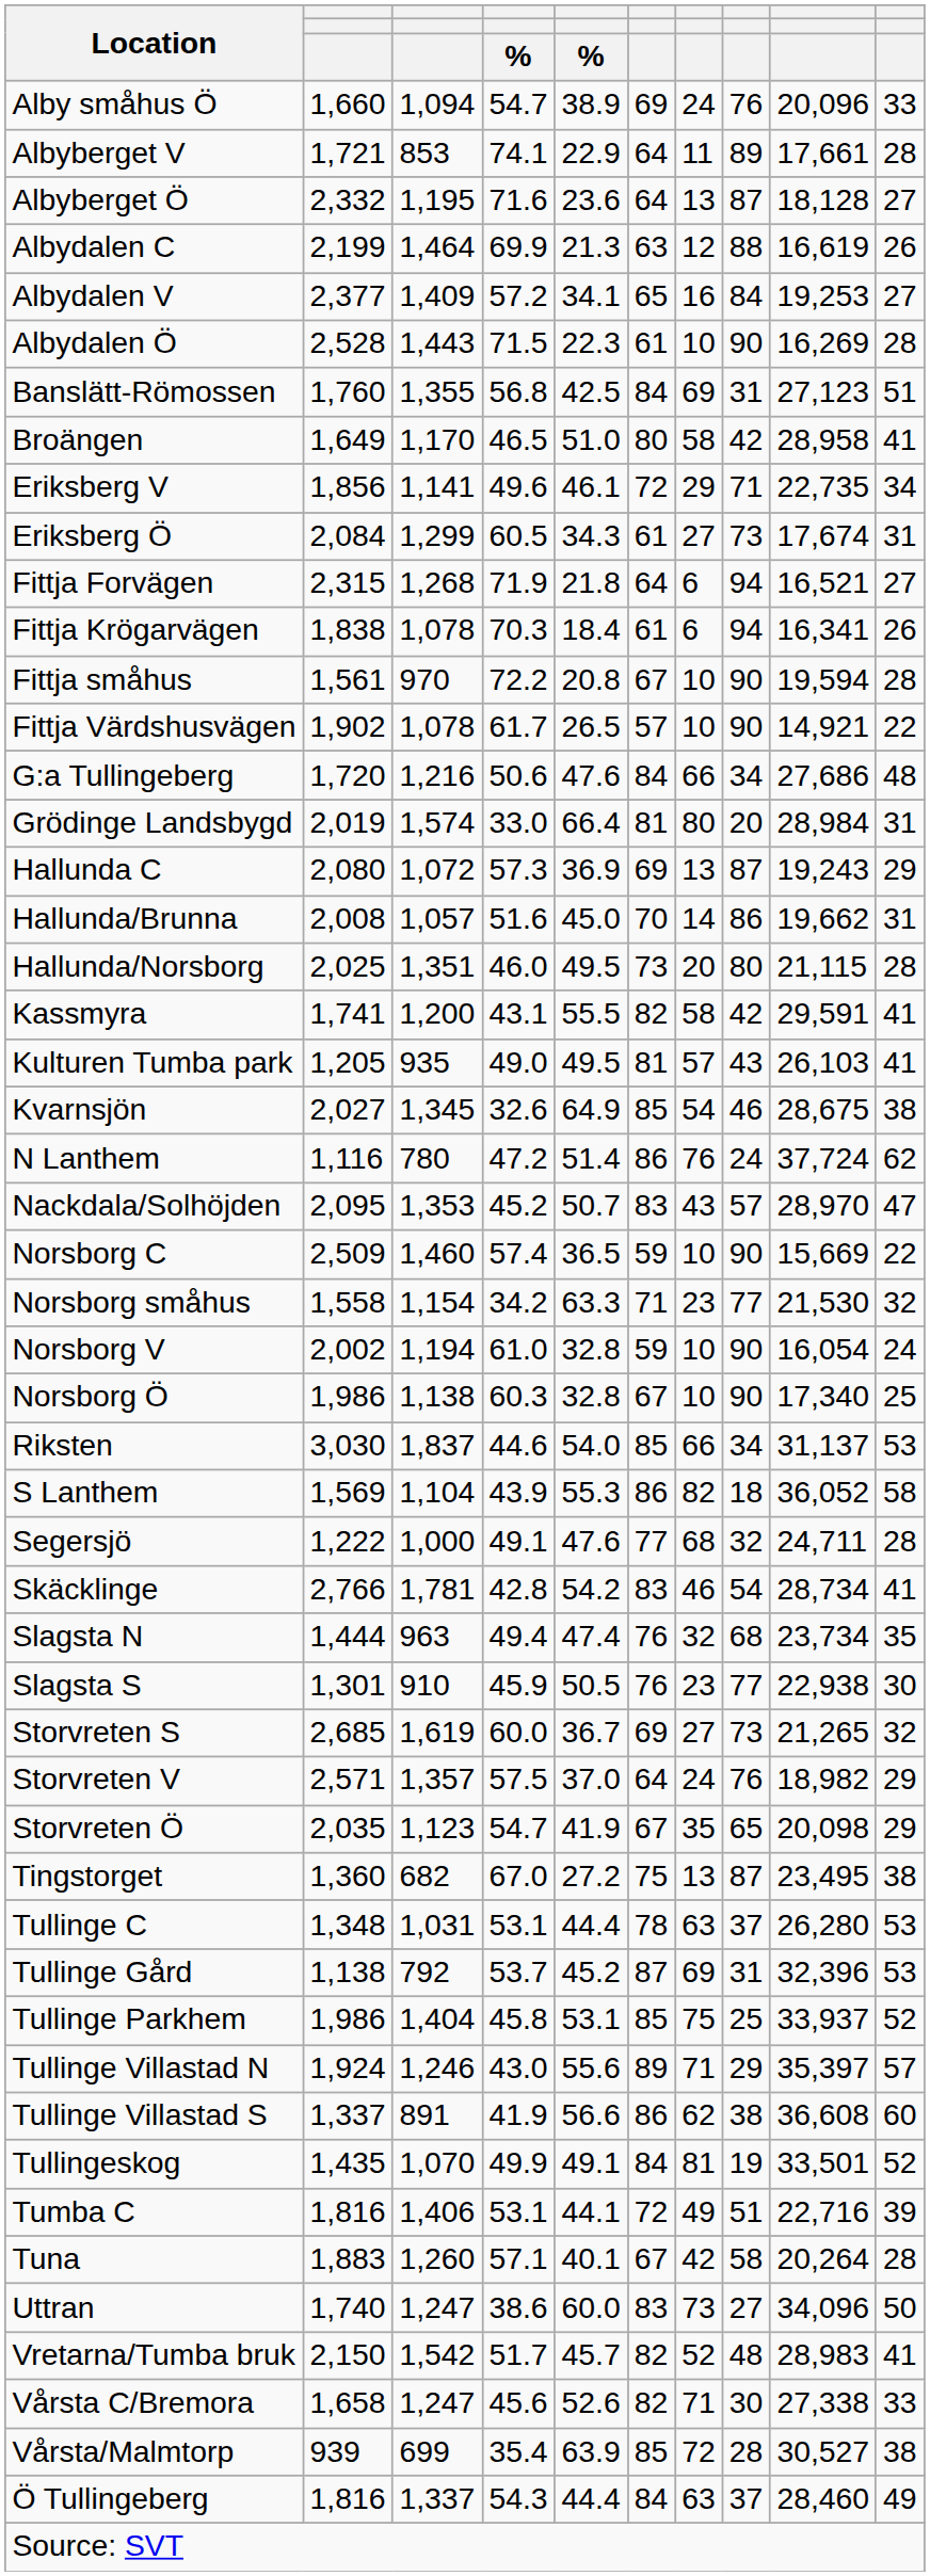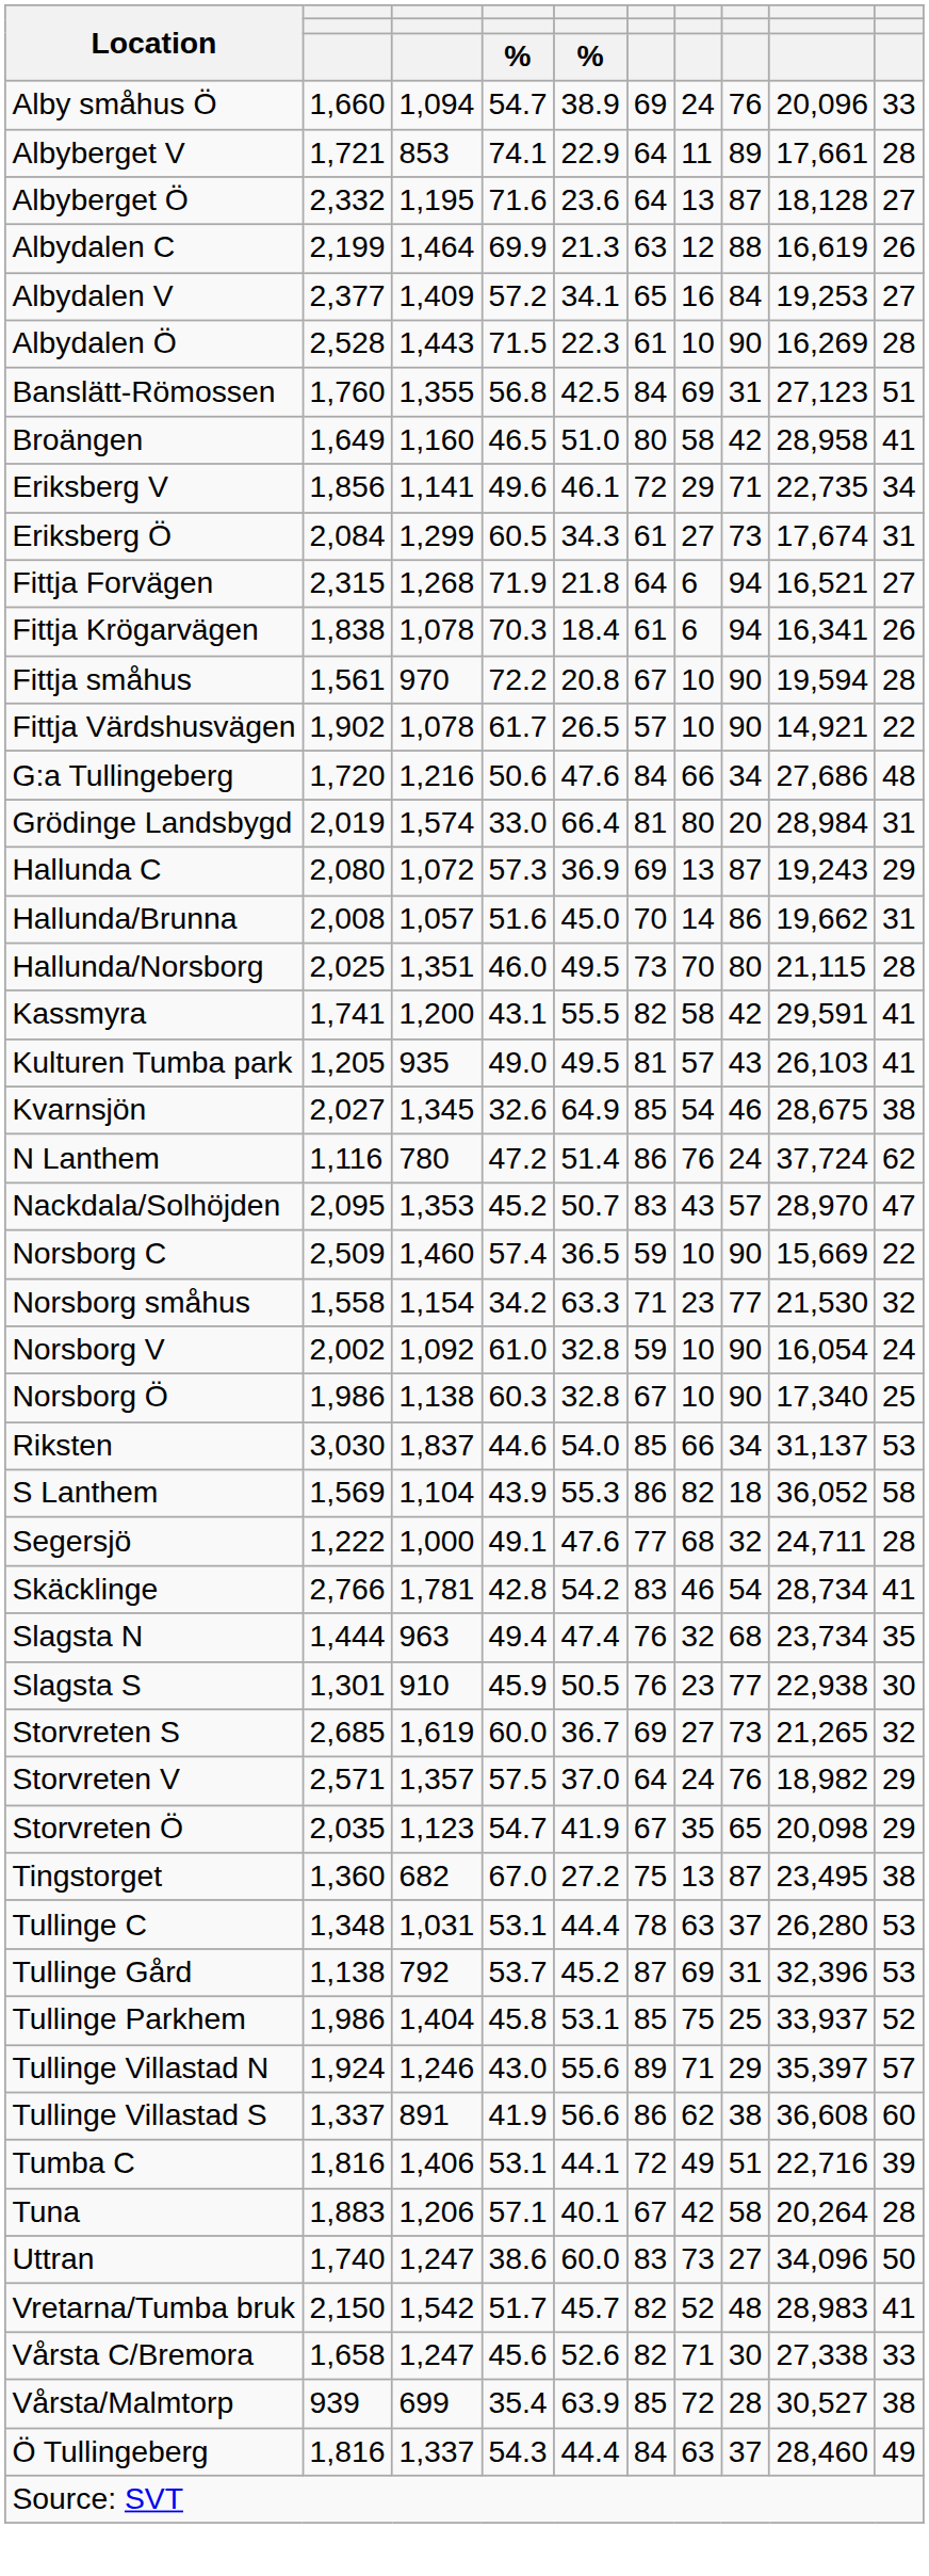Broängen | column 3: 1,170 -> 1,160
Hallunda/Norsborg | column 7: 20 -> 70
Norsborg V | column 3: 1,194 -> 1,092
- row: Tullingeskog | 1,435 | 1,070 | 49.9 | 49.1 | 84 | 81 | 19 | 33,501 | 52
Tuna | column 3: 1,260 -> 1,206
